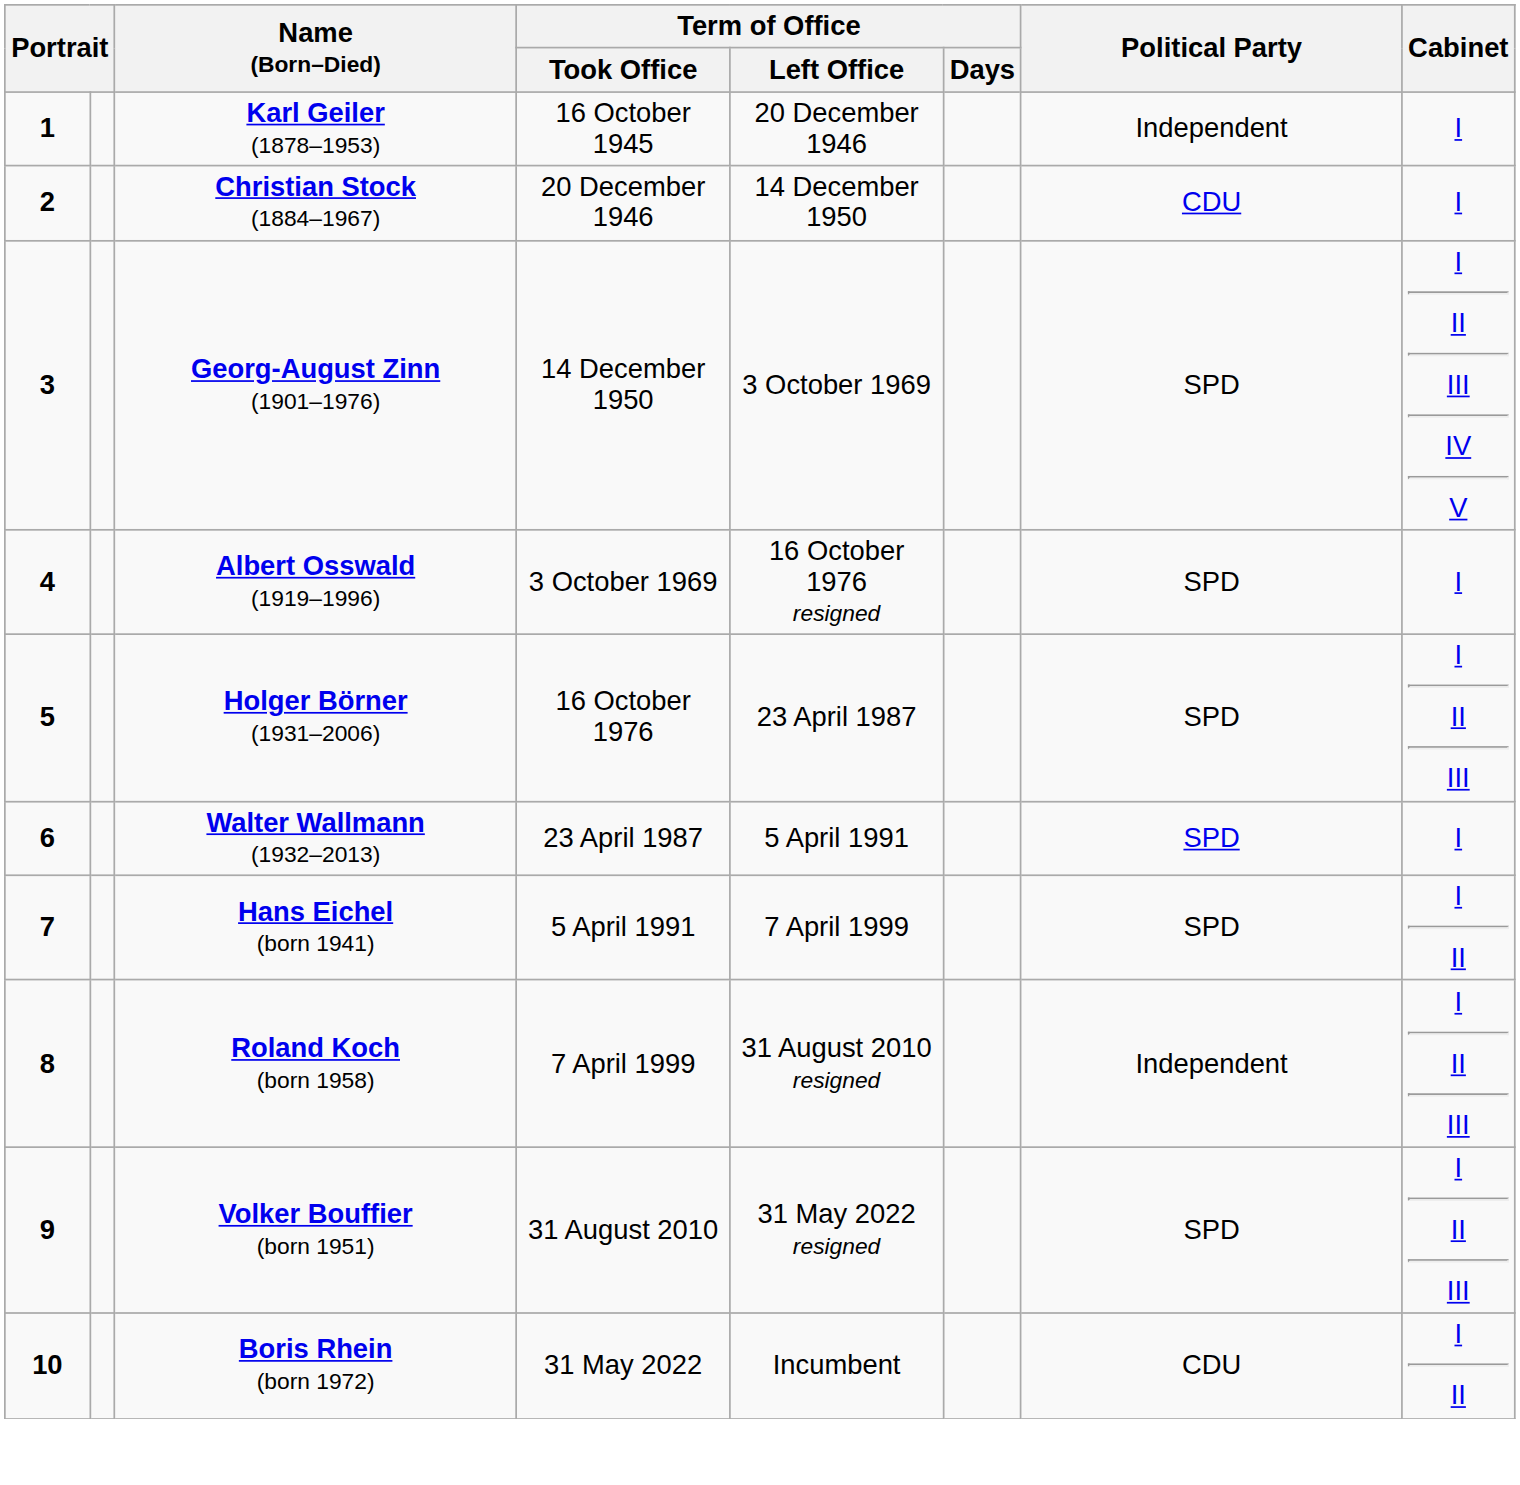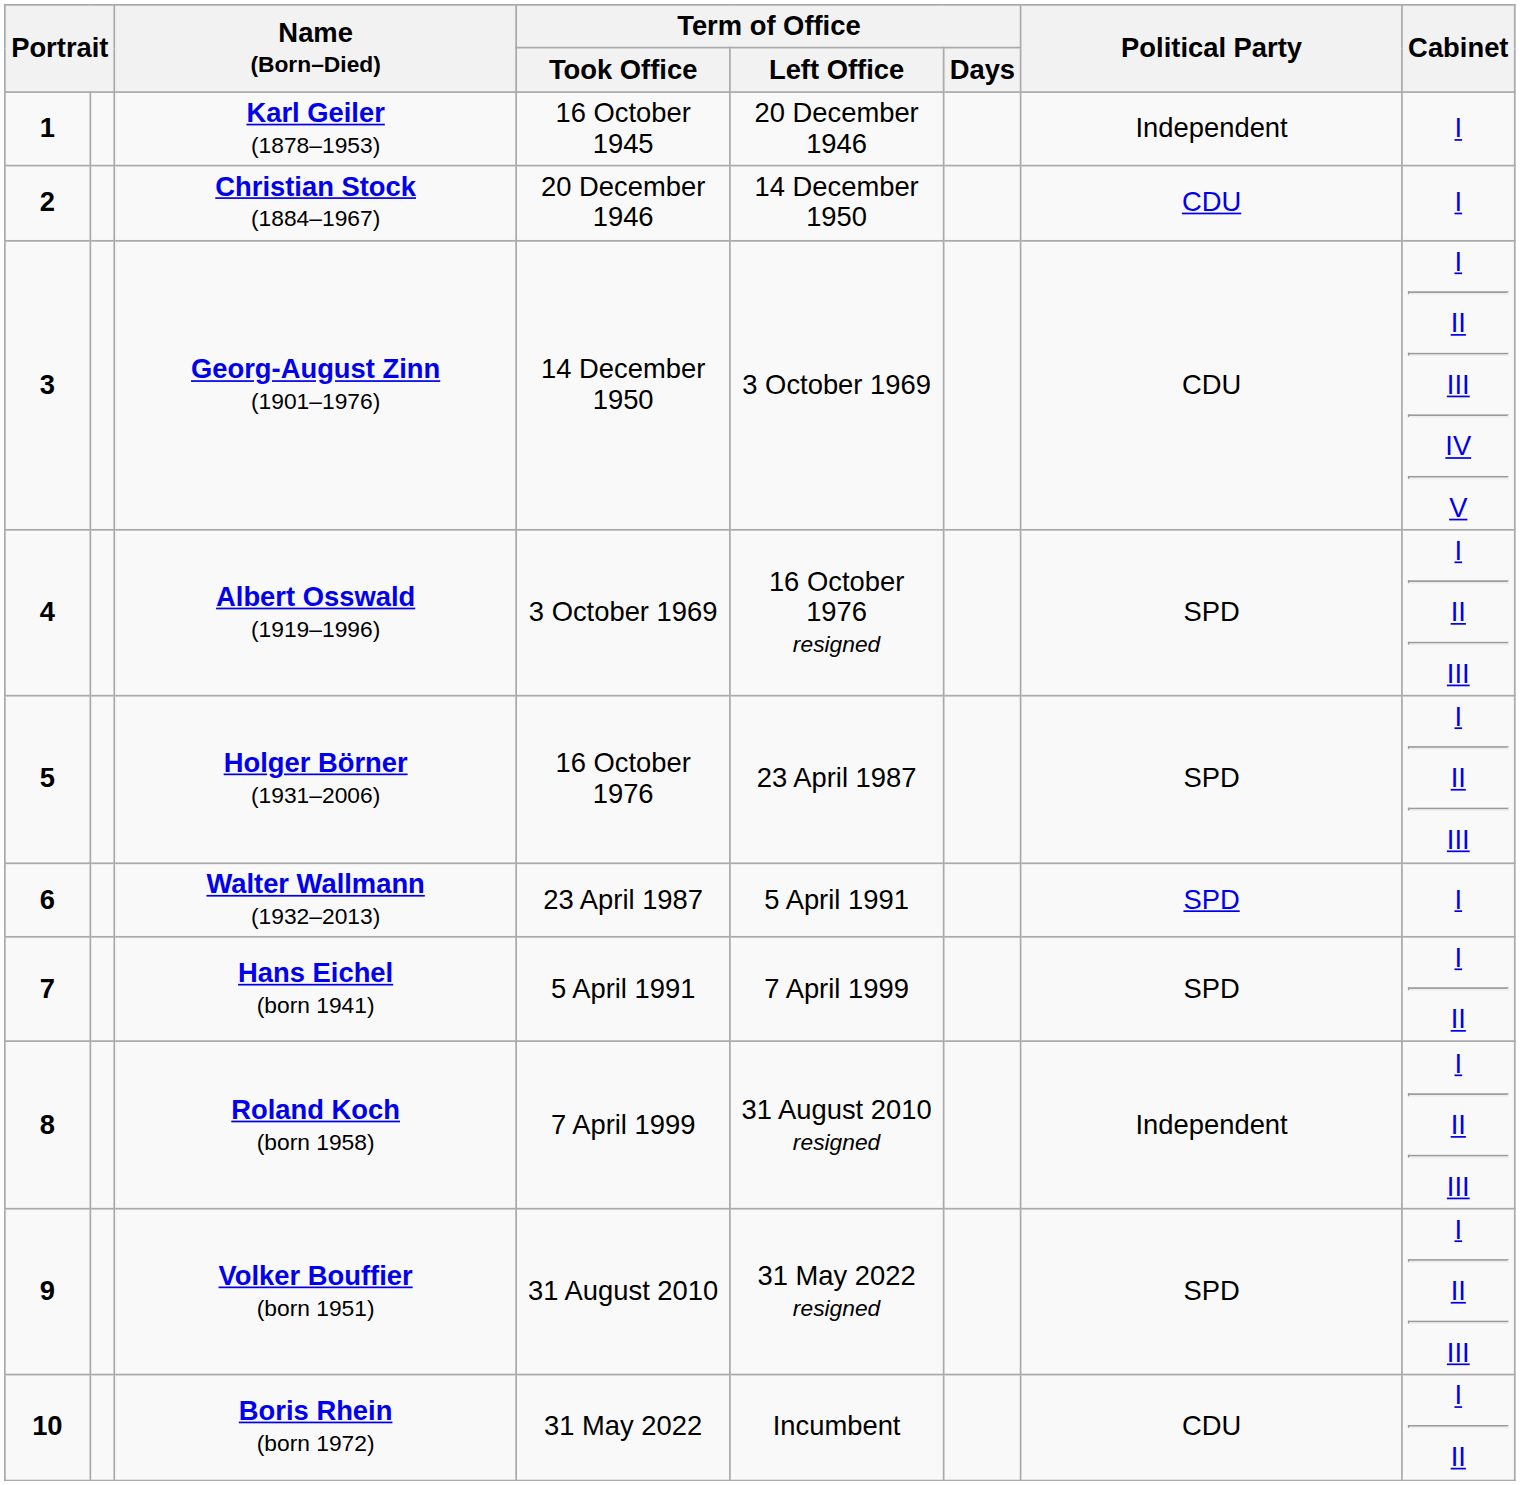Georg-August Zinn (1901–1976) | Political Party: SPD -> CDU
Albert Osswald (1919–1996) | Cabinet: I -> I II III
